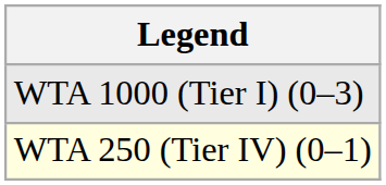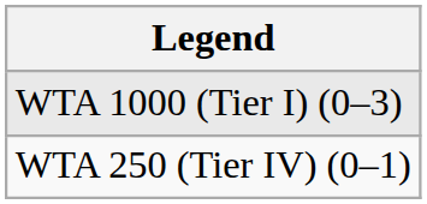row 3 | column 1: lightyellow background -> no background
